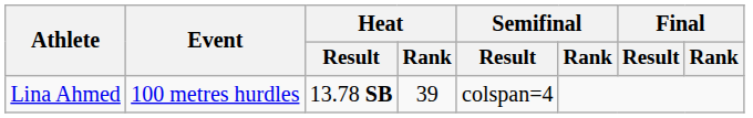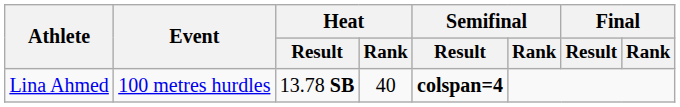Lina Ahmed | Heat / Rank: 39 -> 40
Lina Ahmed | Semifinal / Result: normal -> bold
